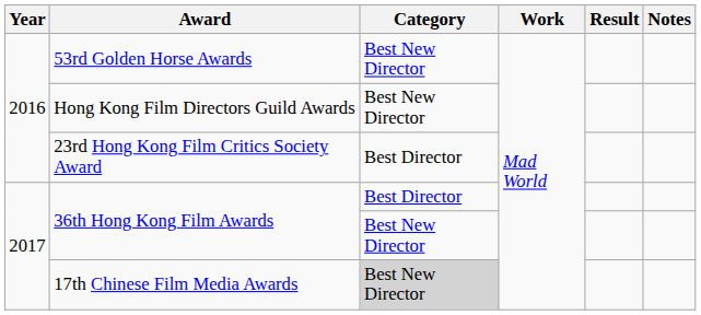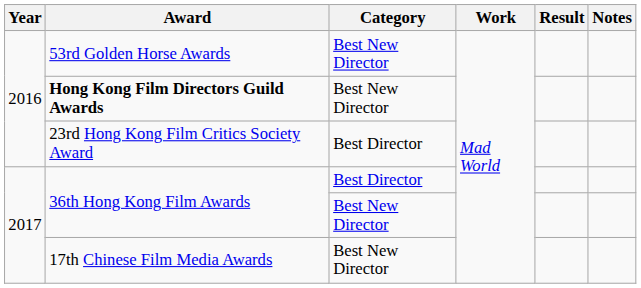Hong Kong Film Directors Guild Awards | Award: normal -> bold
17th Chinese Film Media Awards | Category: lightgrey background -> no background
